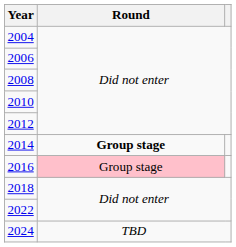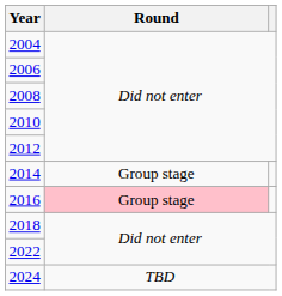2014 | Round: bold -> normal
